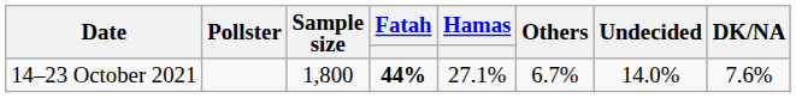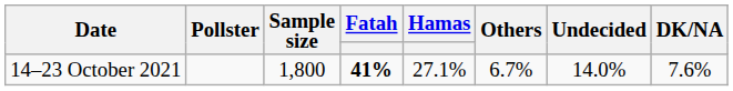14–23 October 2021 | Fatah: 44% -> 41%
